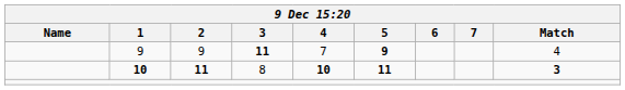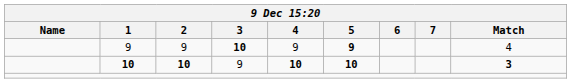row 3 | 3: 11 -> 10
row 3 | 4: 7 -> 9
row 4 | 2: 11 -> 10
row 4 | 3: 8 -> 9
row 4 | 5: 11 -> 10
